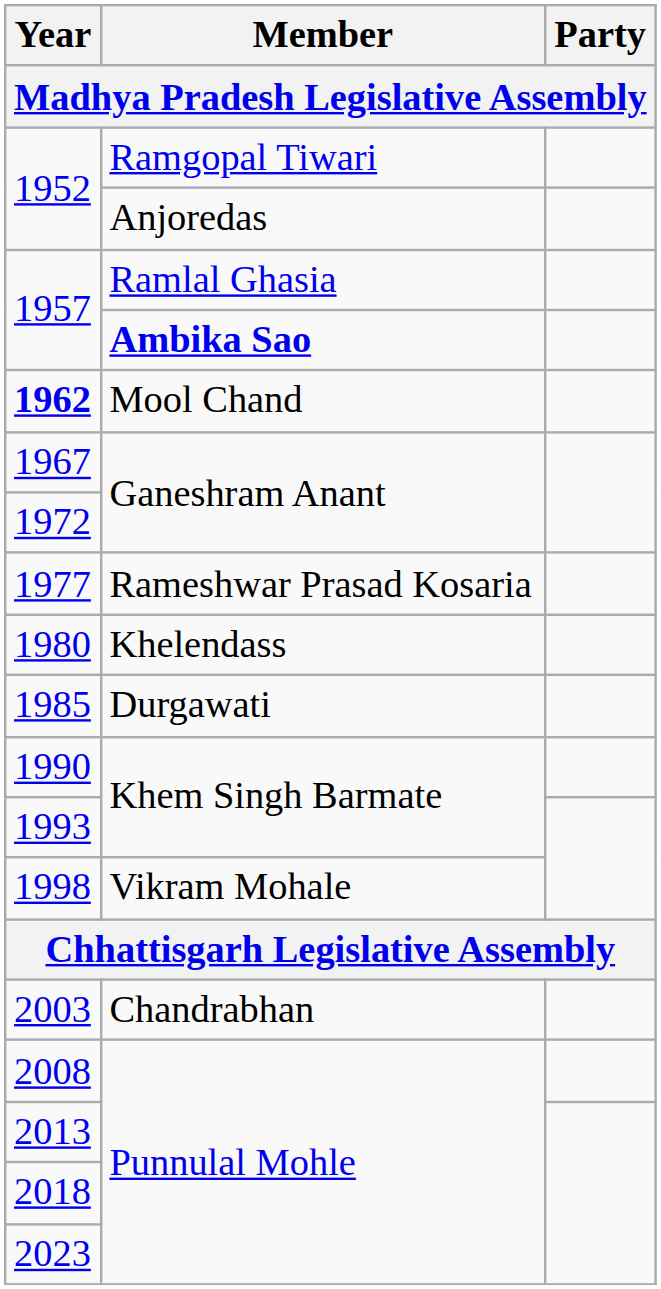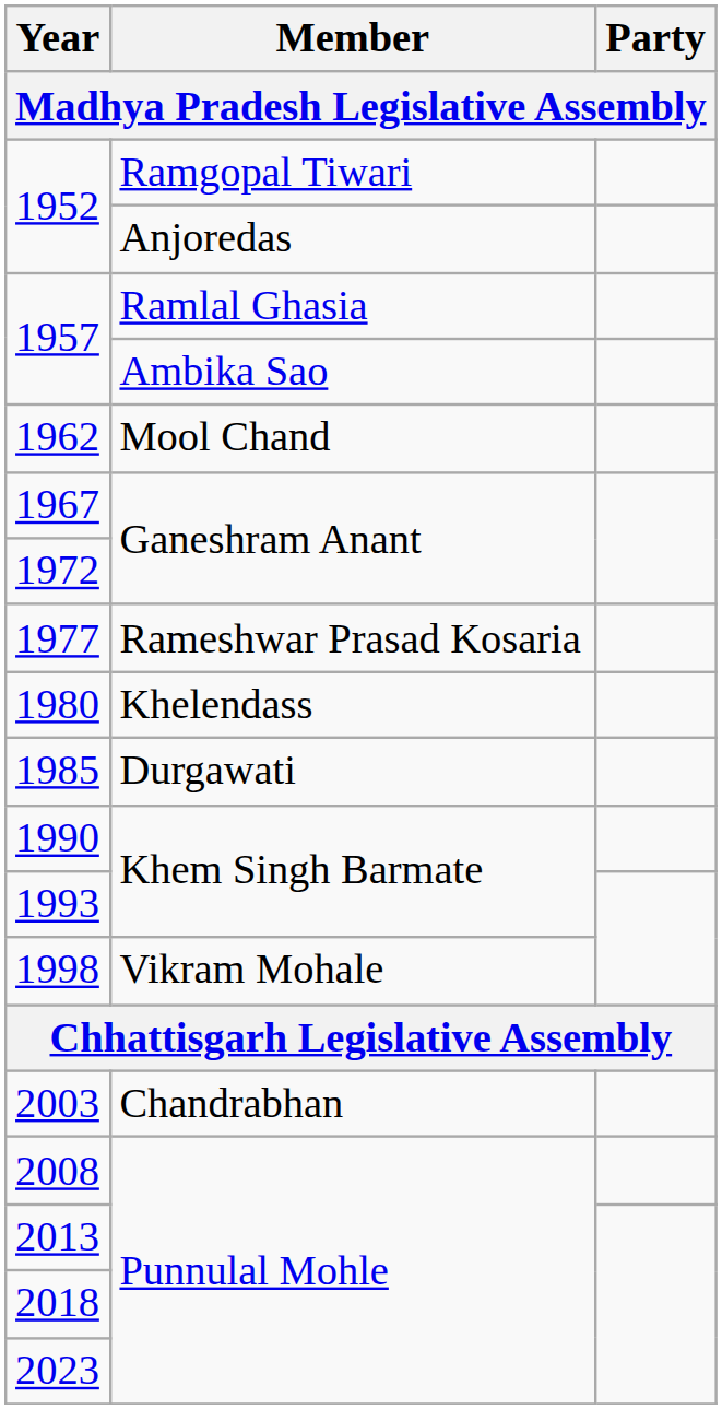1957 / Ambika Sao | Member: bold -> normal
1962 | Year: bold -> normal
